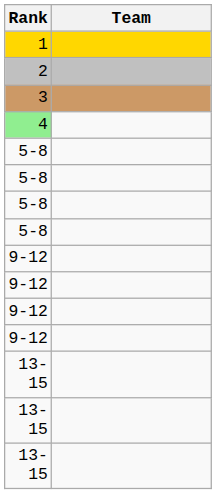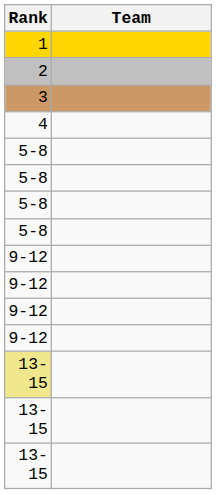row 5 | Rank: lightgreen background -> no background
row 14 | Rank: no background -> khaki background
